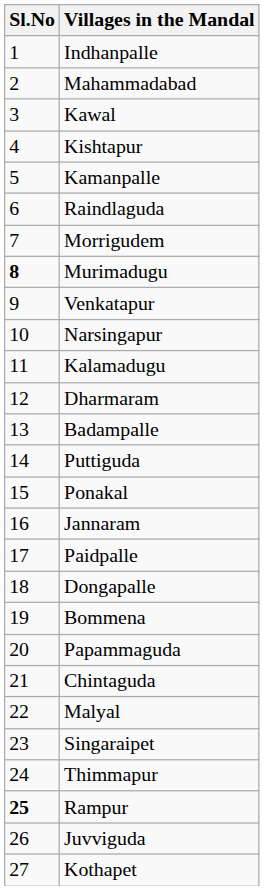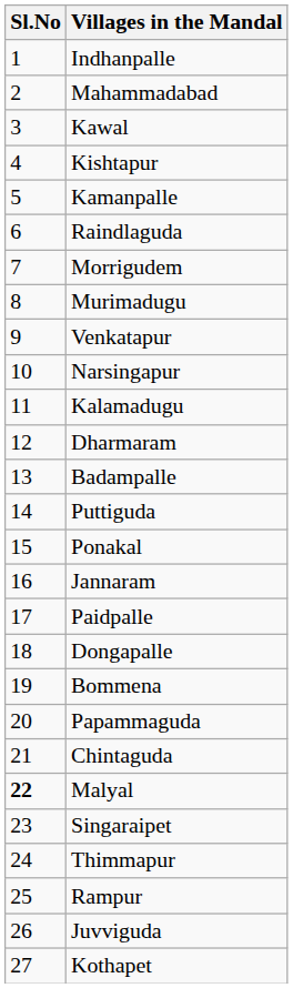Murimadugu | Sl.No: bold -> normal
Malyal | Sl.No: normal -> bold
Rampur | Sl.No: bold -> normal
